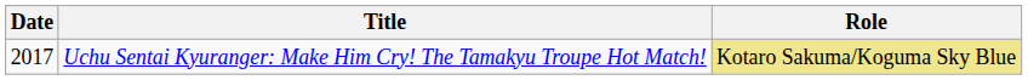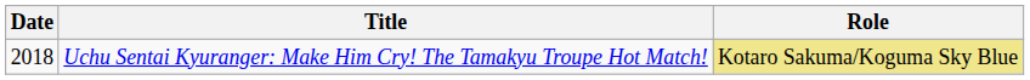row 2 | Date: 2017 -> 2018
